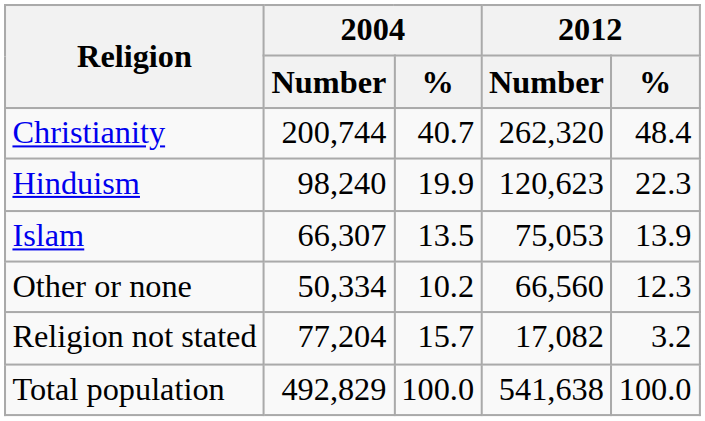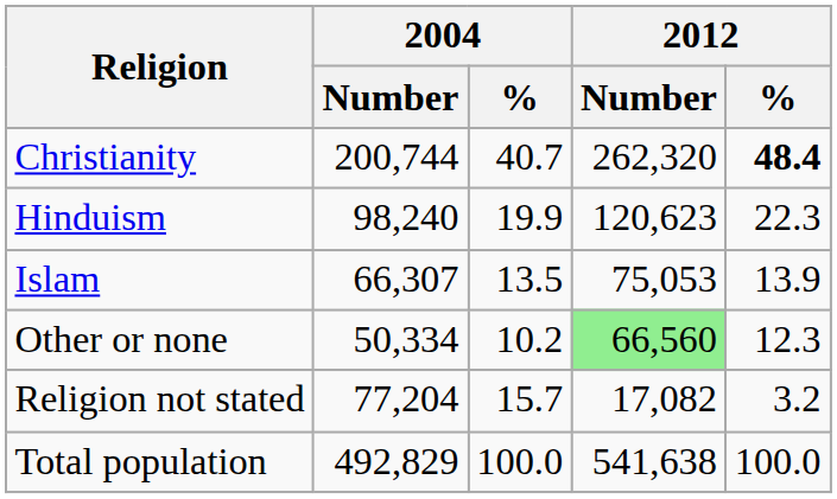Christianity | 2012 / %: normal -> bold
Other or none | 2012 / Number: no background -> lightgreen background
